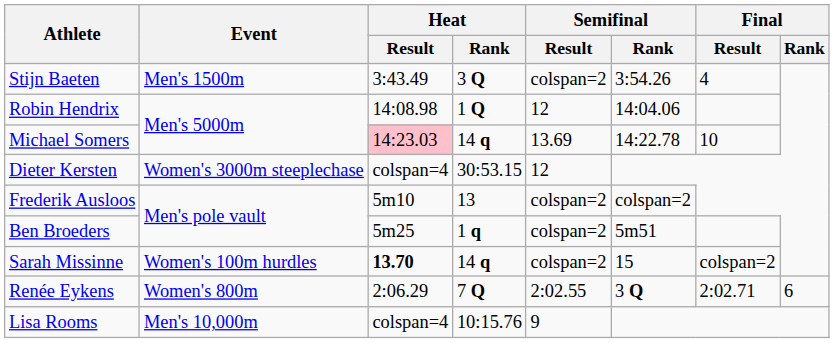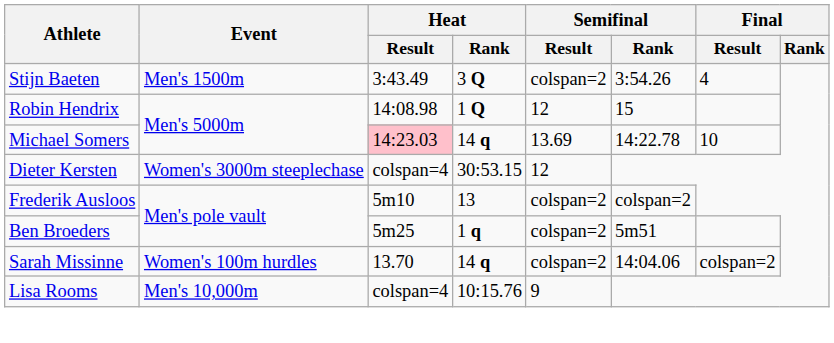Robin Hendrix | Semifinal / Rank: 14:04.06 -> 15
Sarah Missinne | Heat / Result: bold -> normal
Sarah Missinne | Semifinal / Rank: 15 -> 14:04.06
- row: Renée Eykens | Women's 800m | 2:06.29 | 7 Q | 2:02.55 | 3 Q | 2:02.71 | 6
